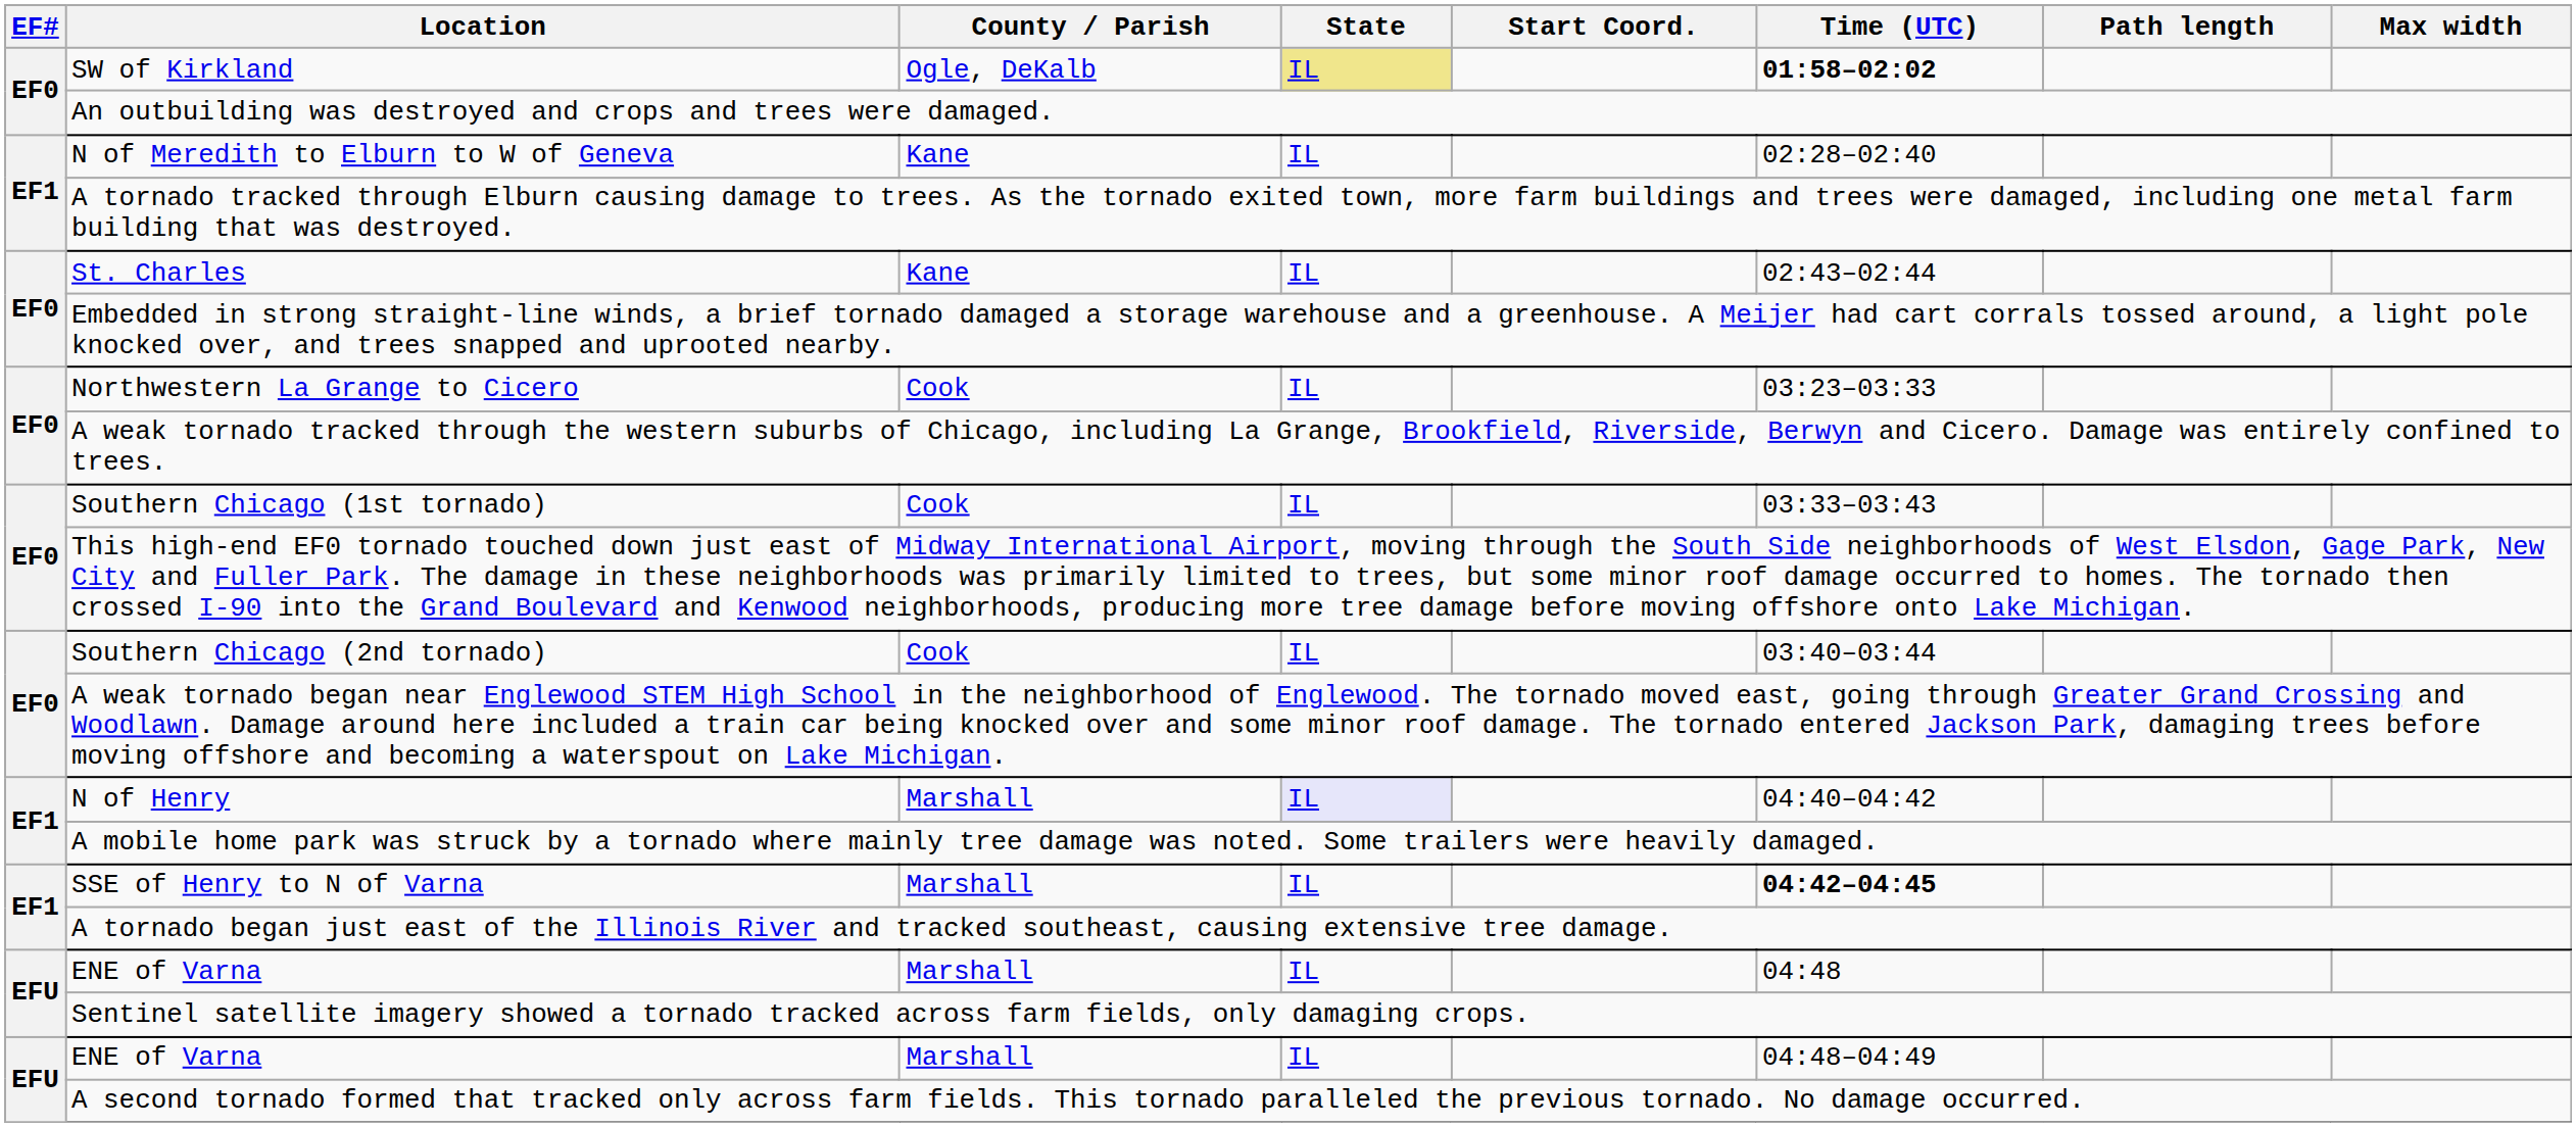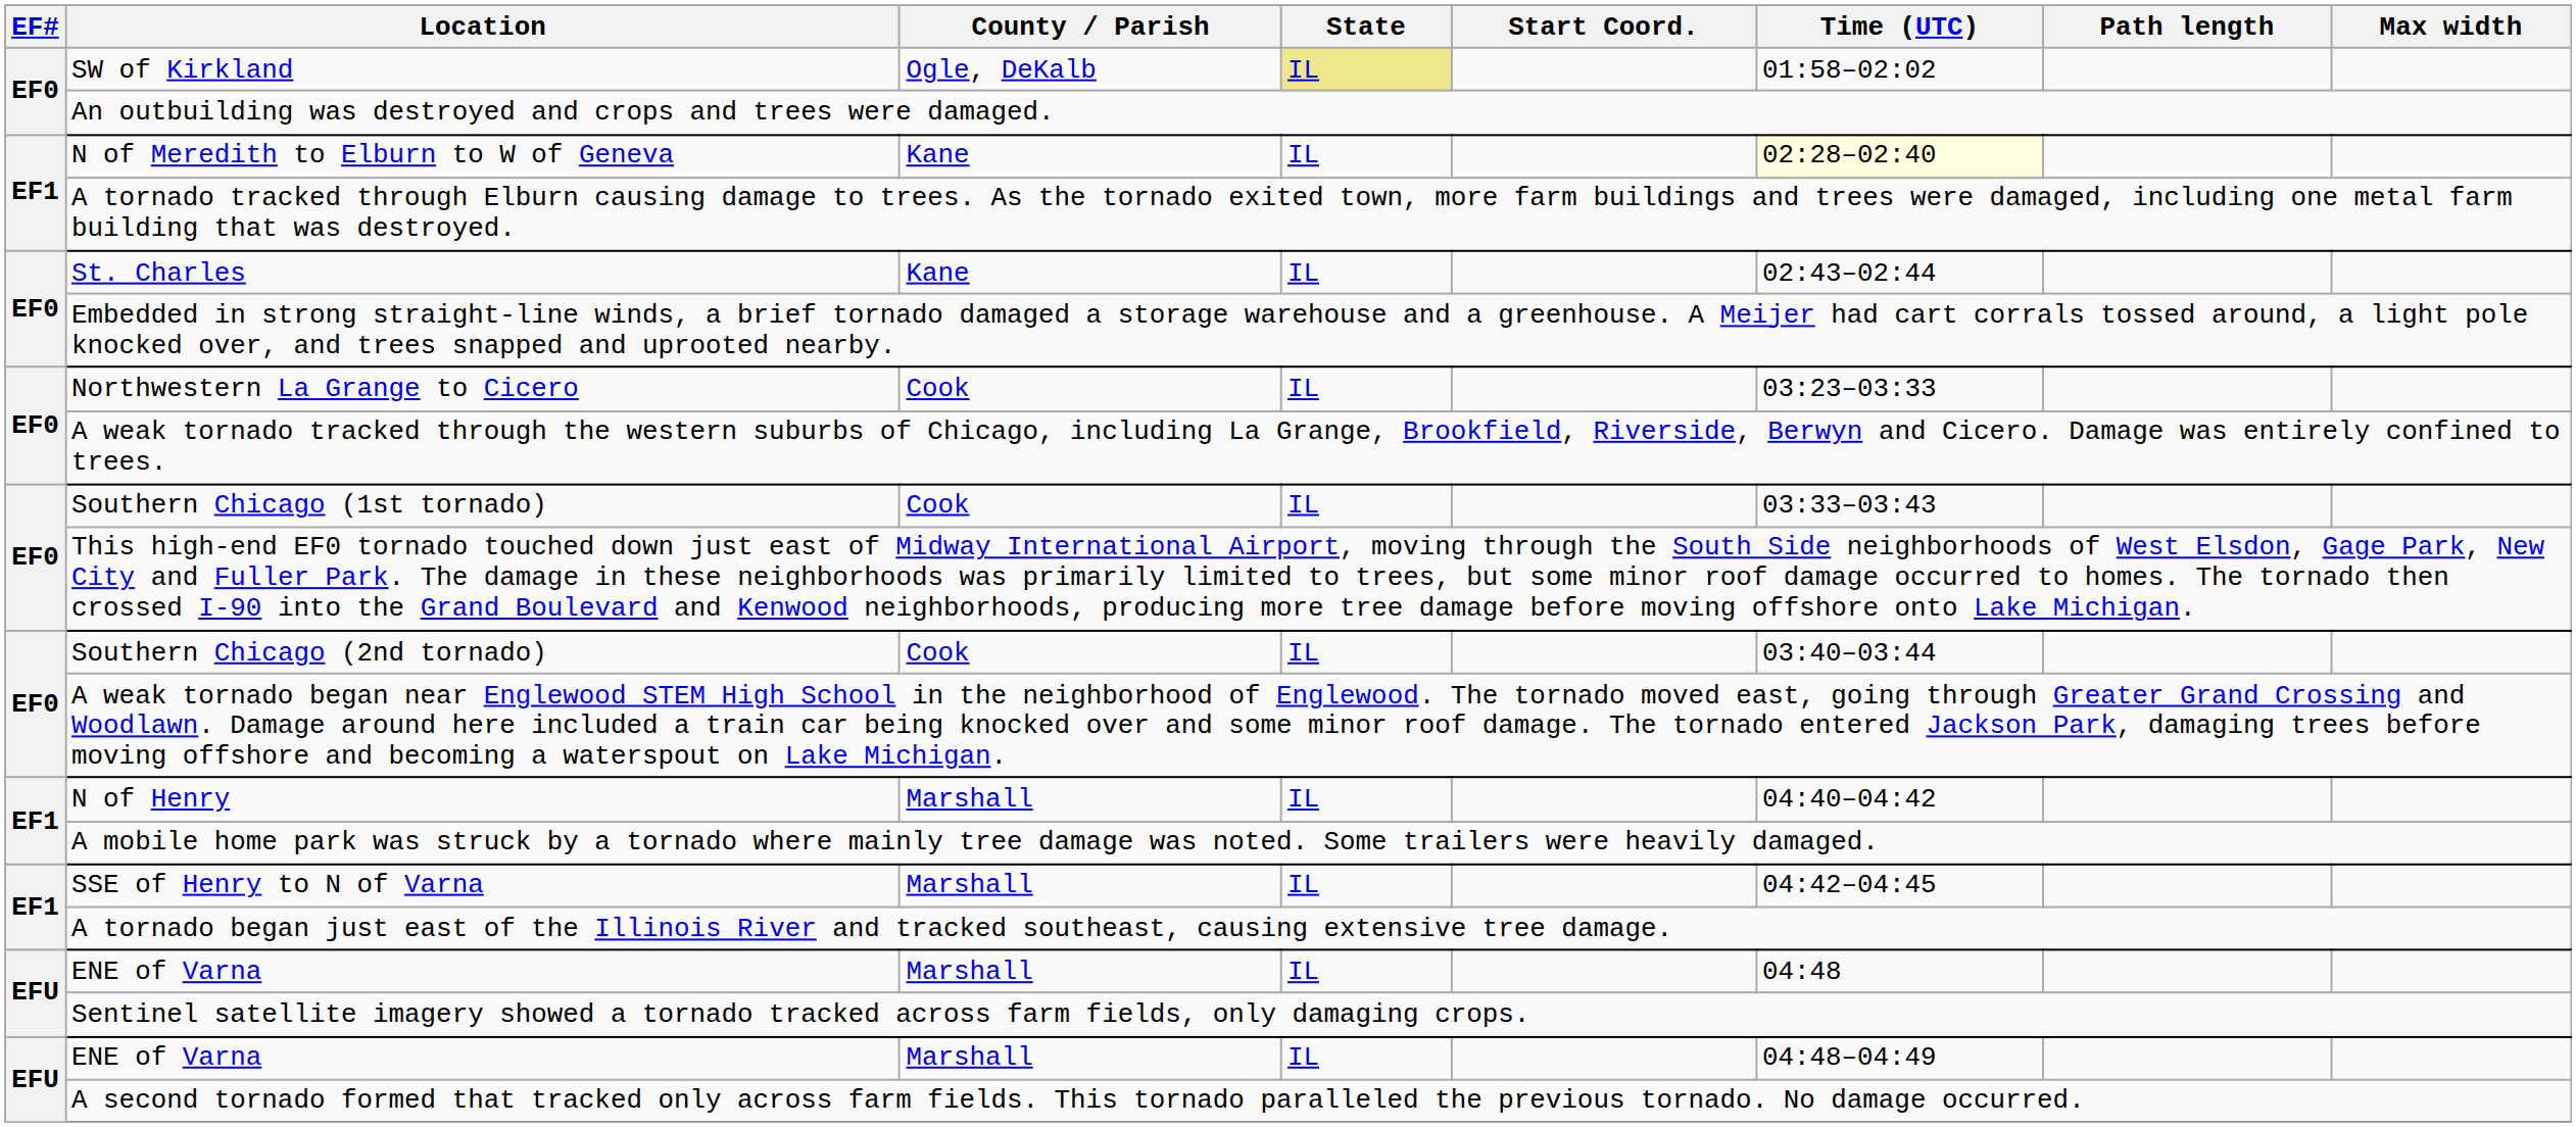SW of Kirkland | Time (UTC): bold -> normal
N of Meredith to Elburn to W of Geneva | Time (UTC): no background -> lightyellow background
N of Henry | State: lavender background -> no background
SSE of Henry to N of Varna | Time (UTC): bold -> normal
